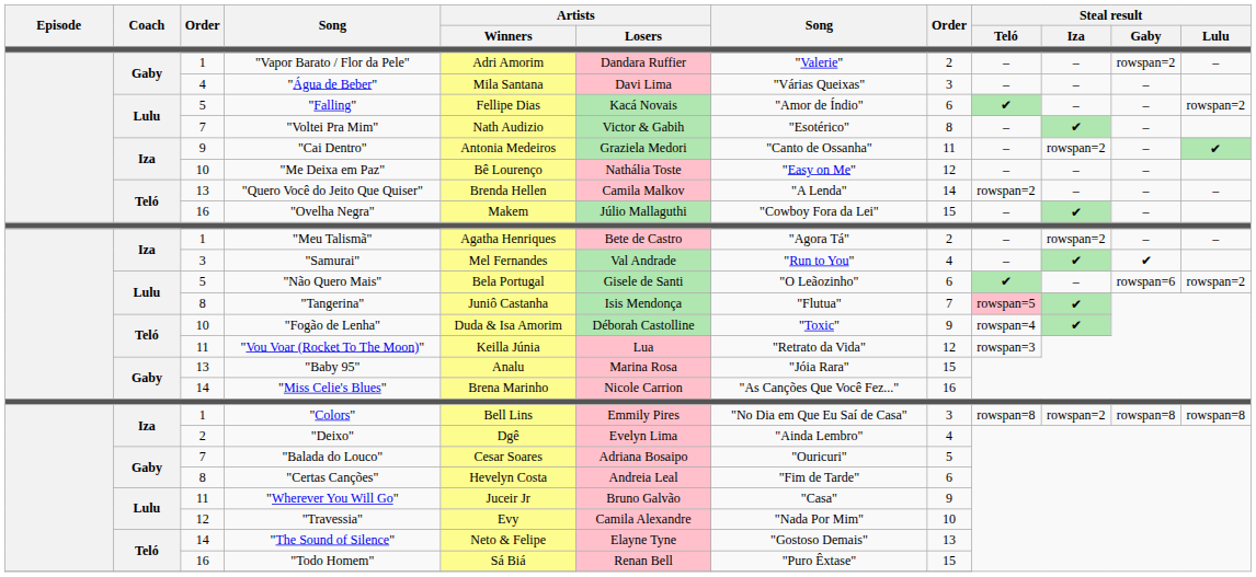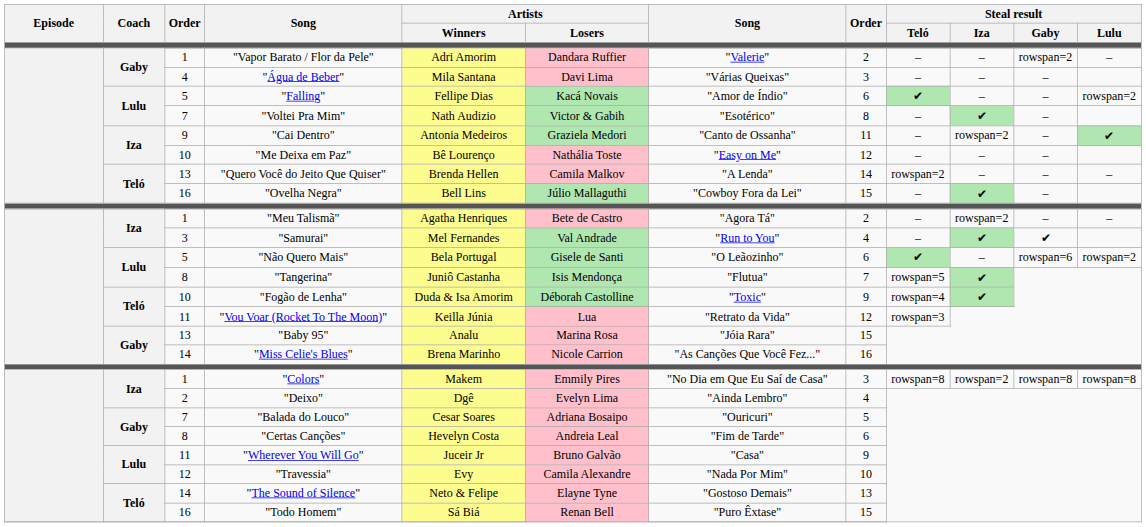"Ovelha Negra" | Artists / Winners: Makem -> Bell Lins
"Tangerina" | Steal result / Teló: pink background -> no background
"Colors" | Artists / Winners: Bell Lins -> Makem
